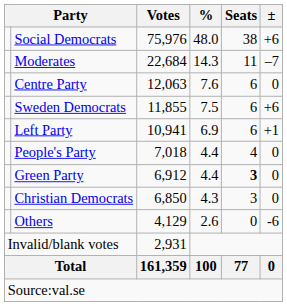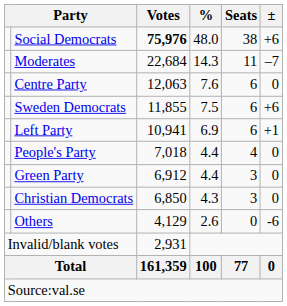Social Democrats | Votes: normal -> bold
Green Party | Seats: bold -> normal
